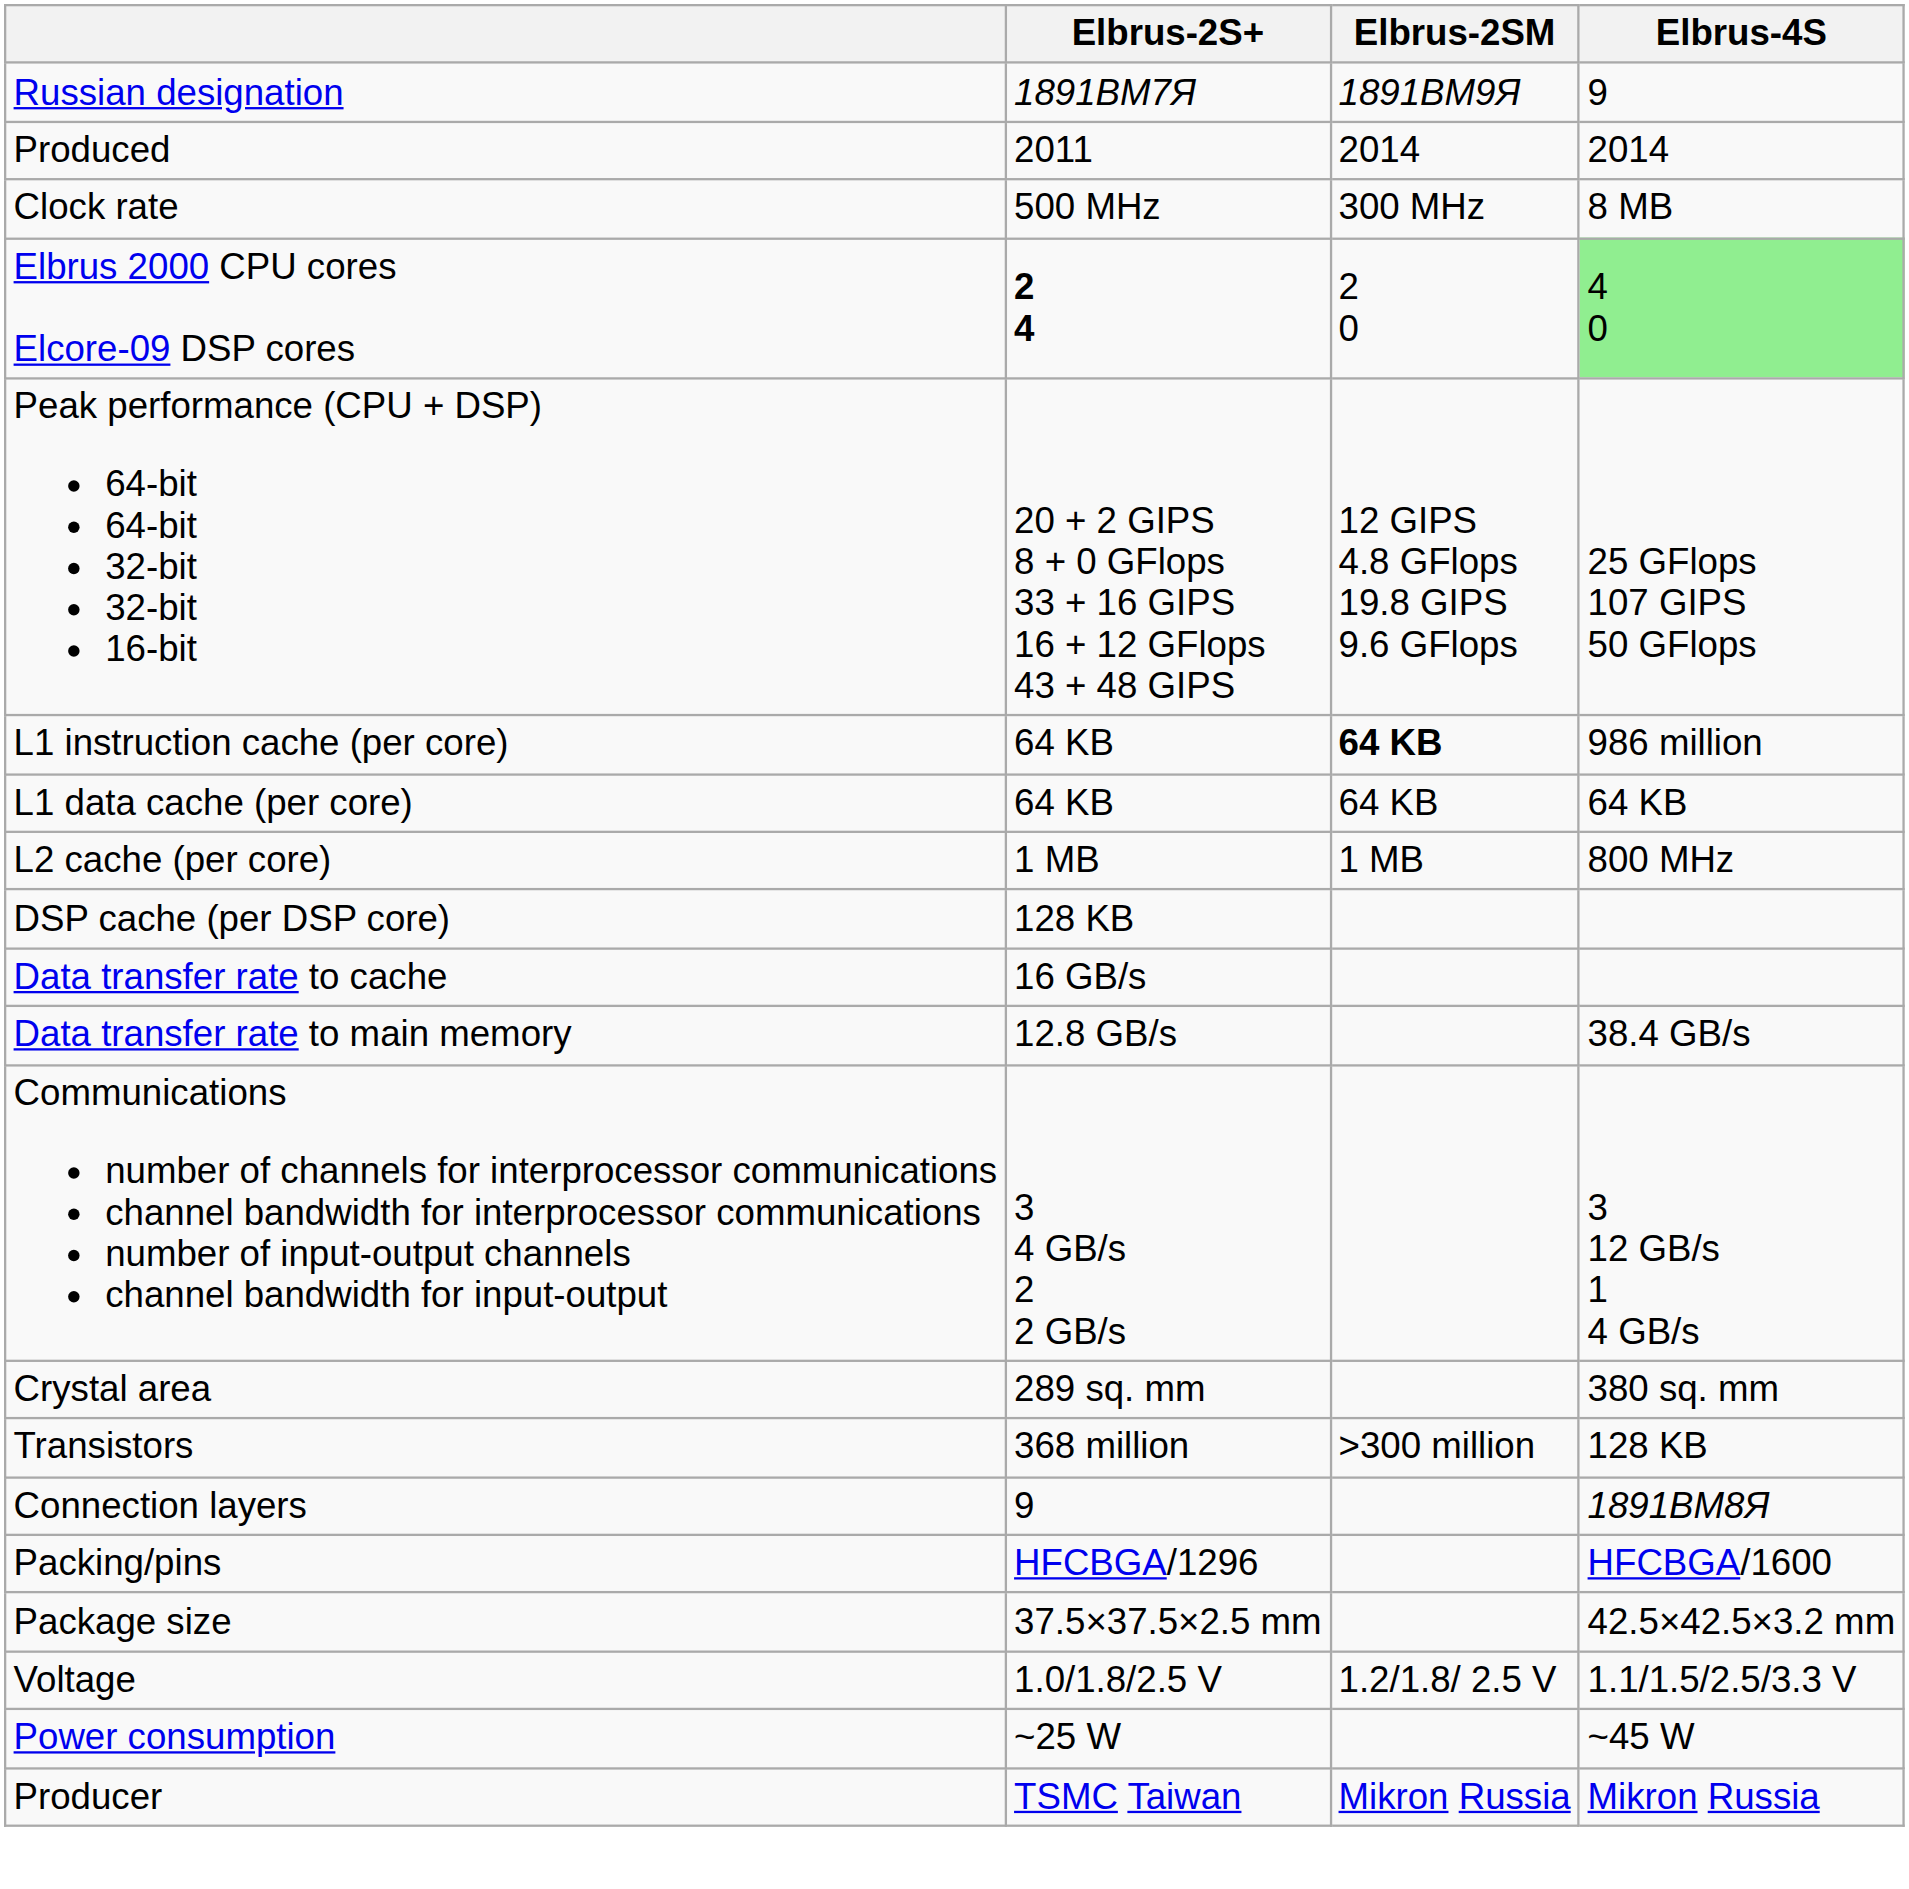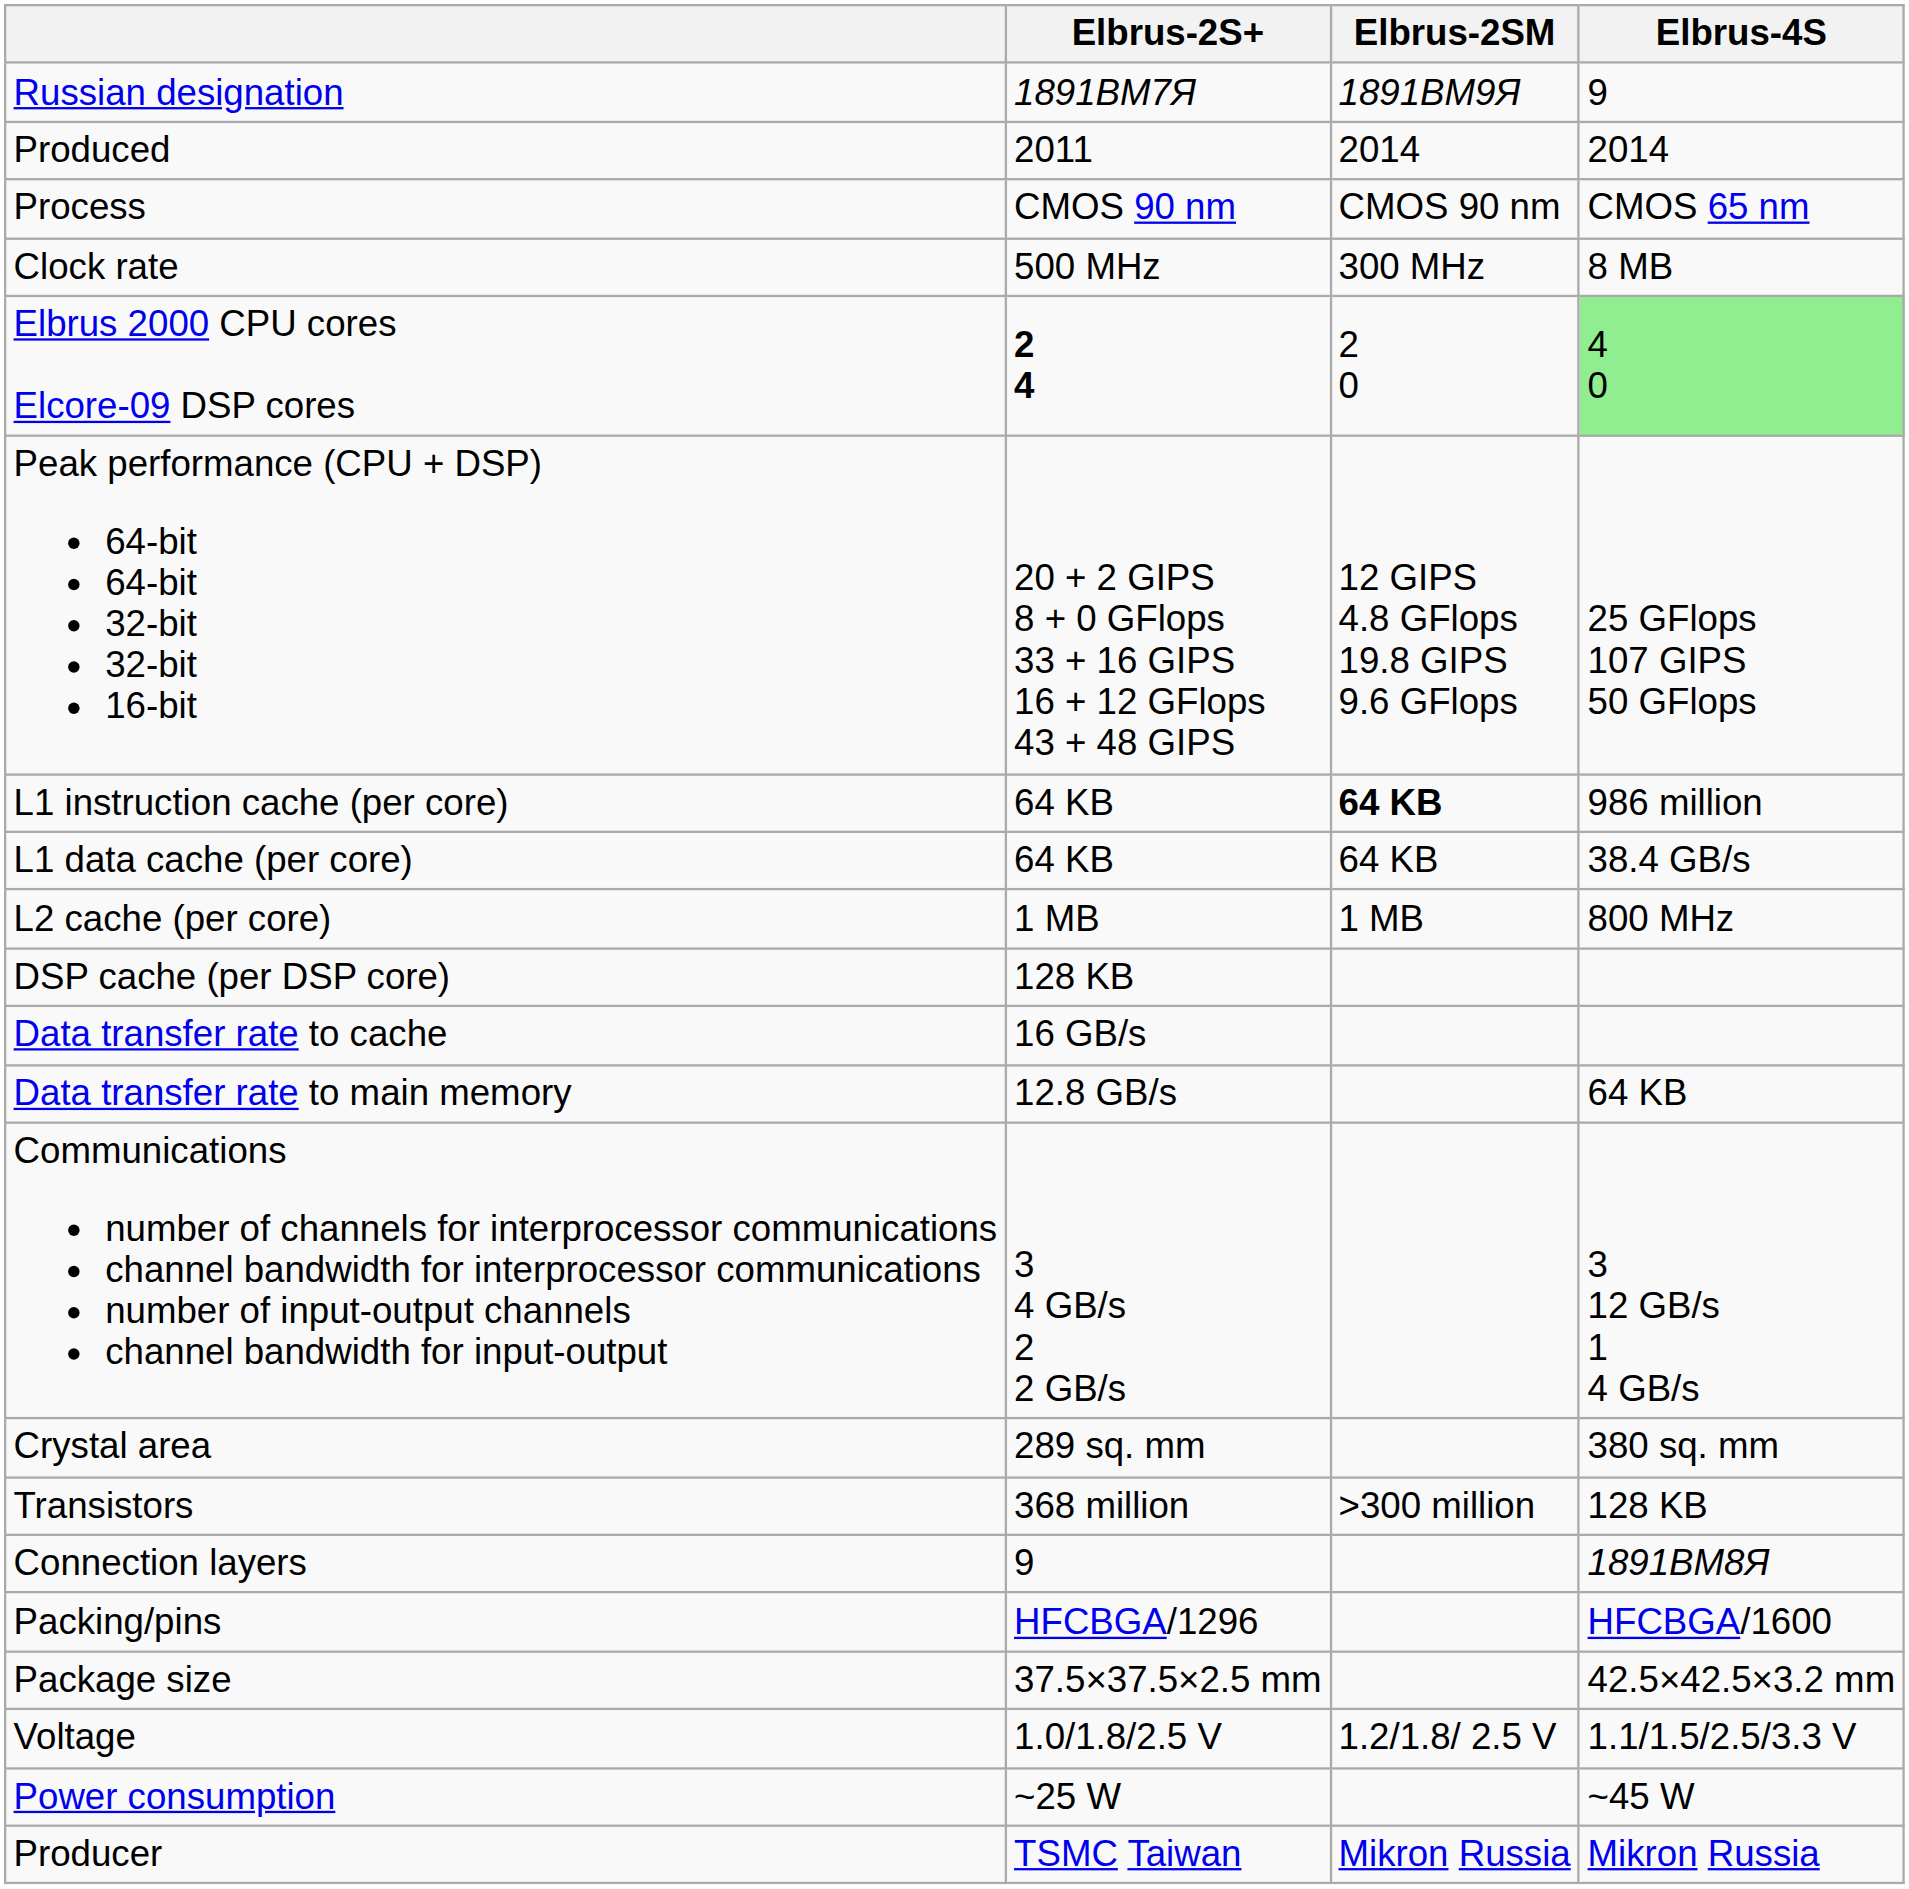+ row: Process | CMOS 90 nm | CMOS 90 nm | CMOS 65 nm
L1 data cache (per core) | Elbrus-4S: 64 KB -> 38.4 GB/s
Data transfer rate to main memory | Elbrus-4S: 38.4 GB/s -> 64 KB
